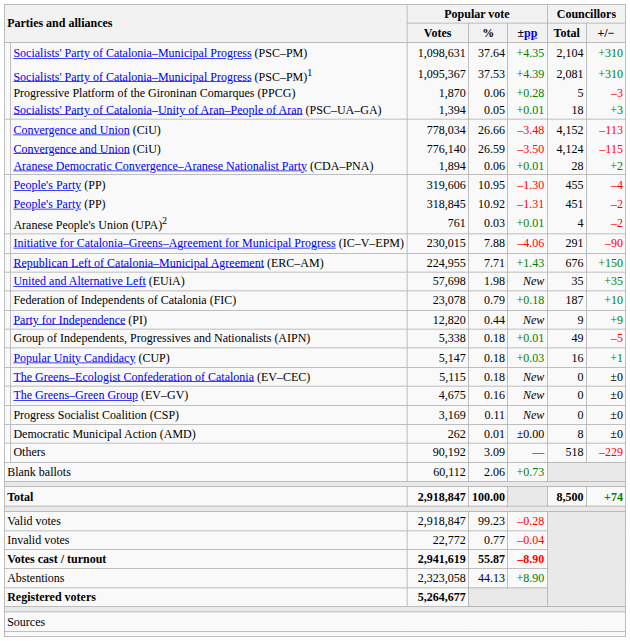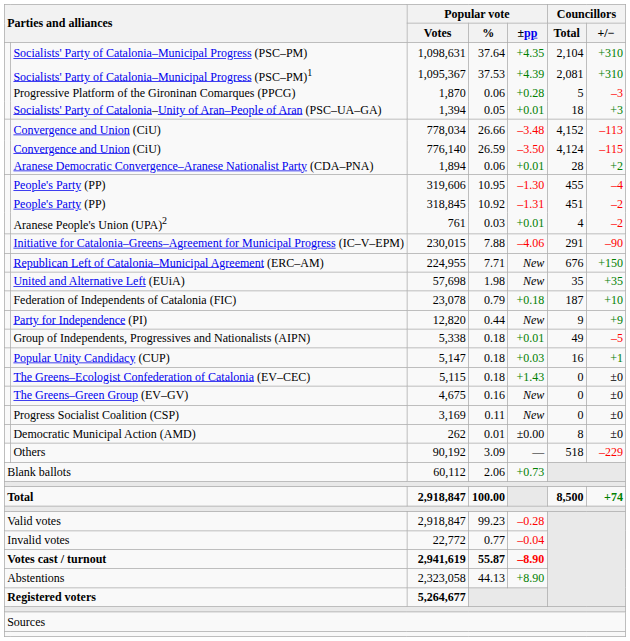224,955 | Popular vote / ±pp: +1.43 -> New
5,115 | Popular vote / ±pp: New -> +1.43
